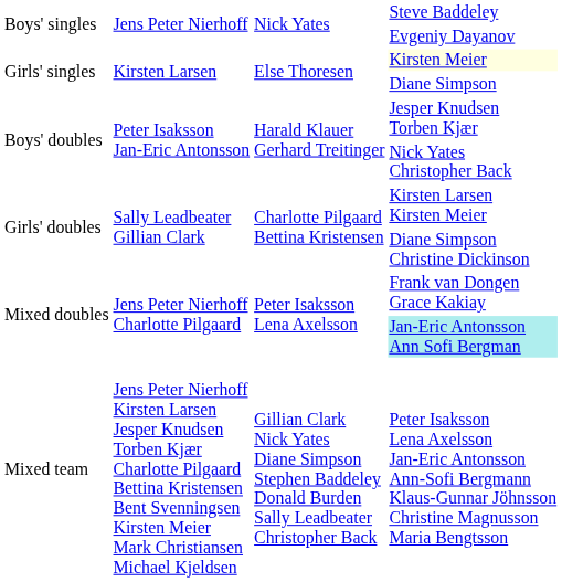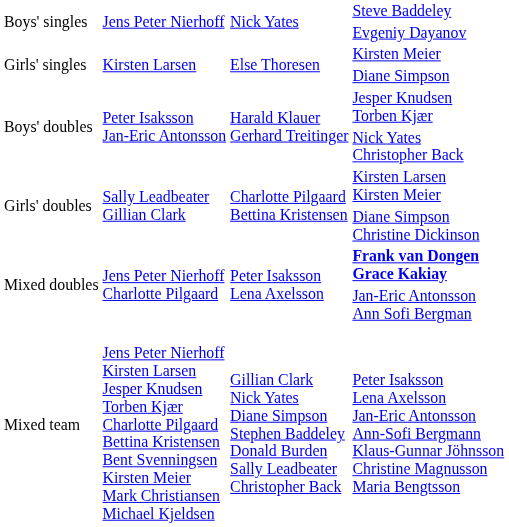Kirsten Meier | column 4: lightyellow background -> no background
Frank van Dongen Grace Kakiay | column 4: normal -> bold
Jan-Eric Antonsson Ann Sofi Bergman | column 4: paleturquoise background -> no background
